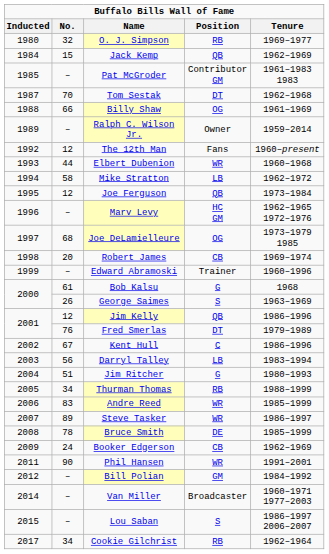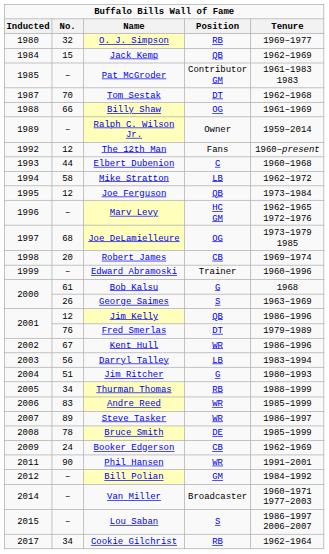Elbert Dubenion | Position: WR -> C
Kent Hull | Position: C -> WR
